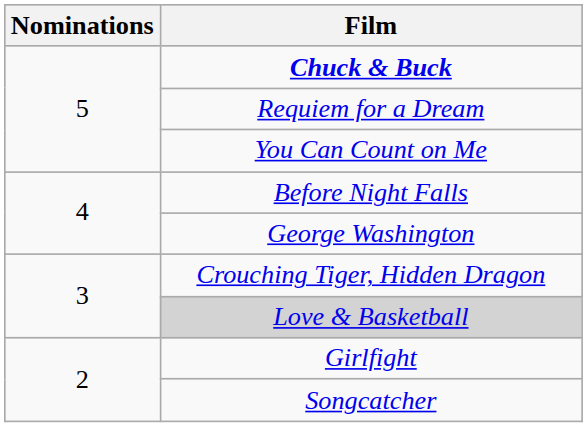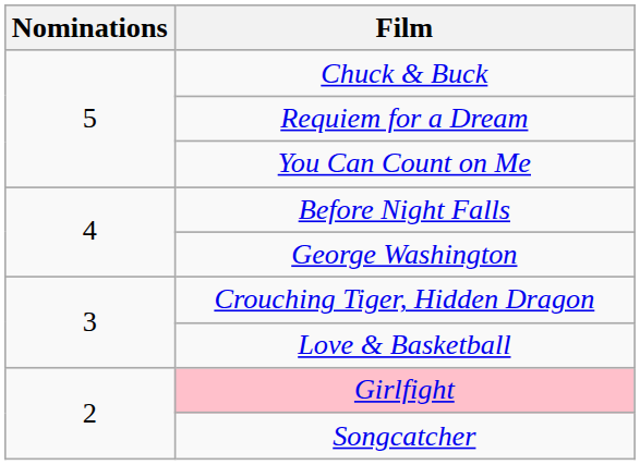Chuck & Buck | Film: bold -> normal
Love & Basketball | Film: lightgrey background -> no background
Girlfight | Film: no background -> pink background
